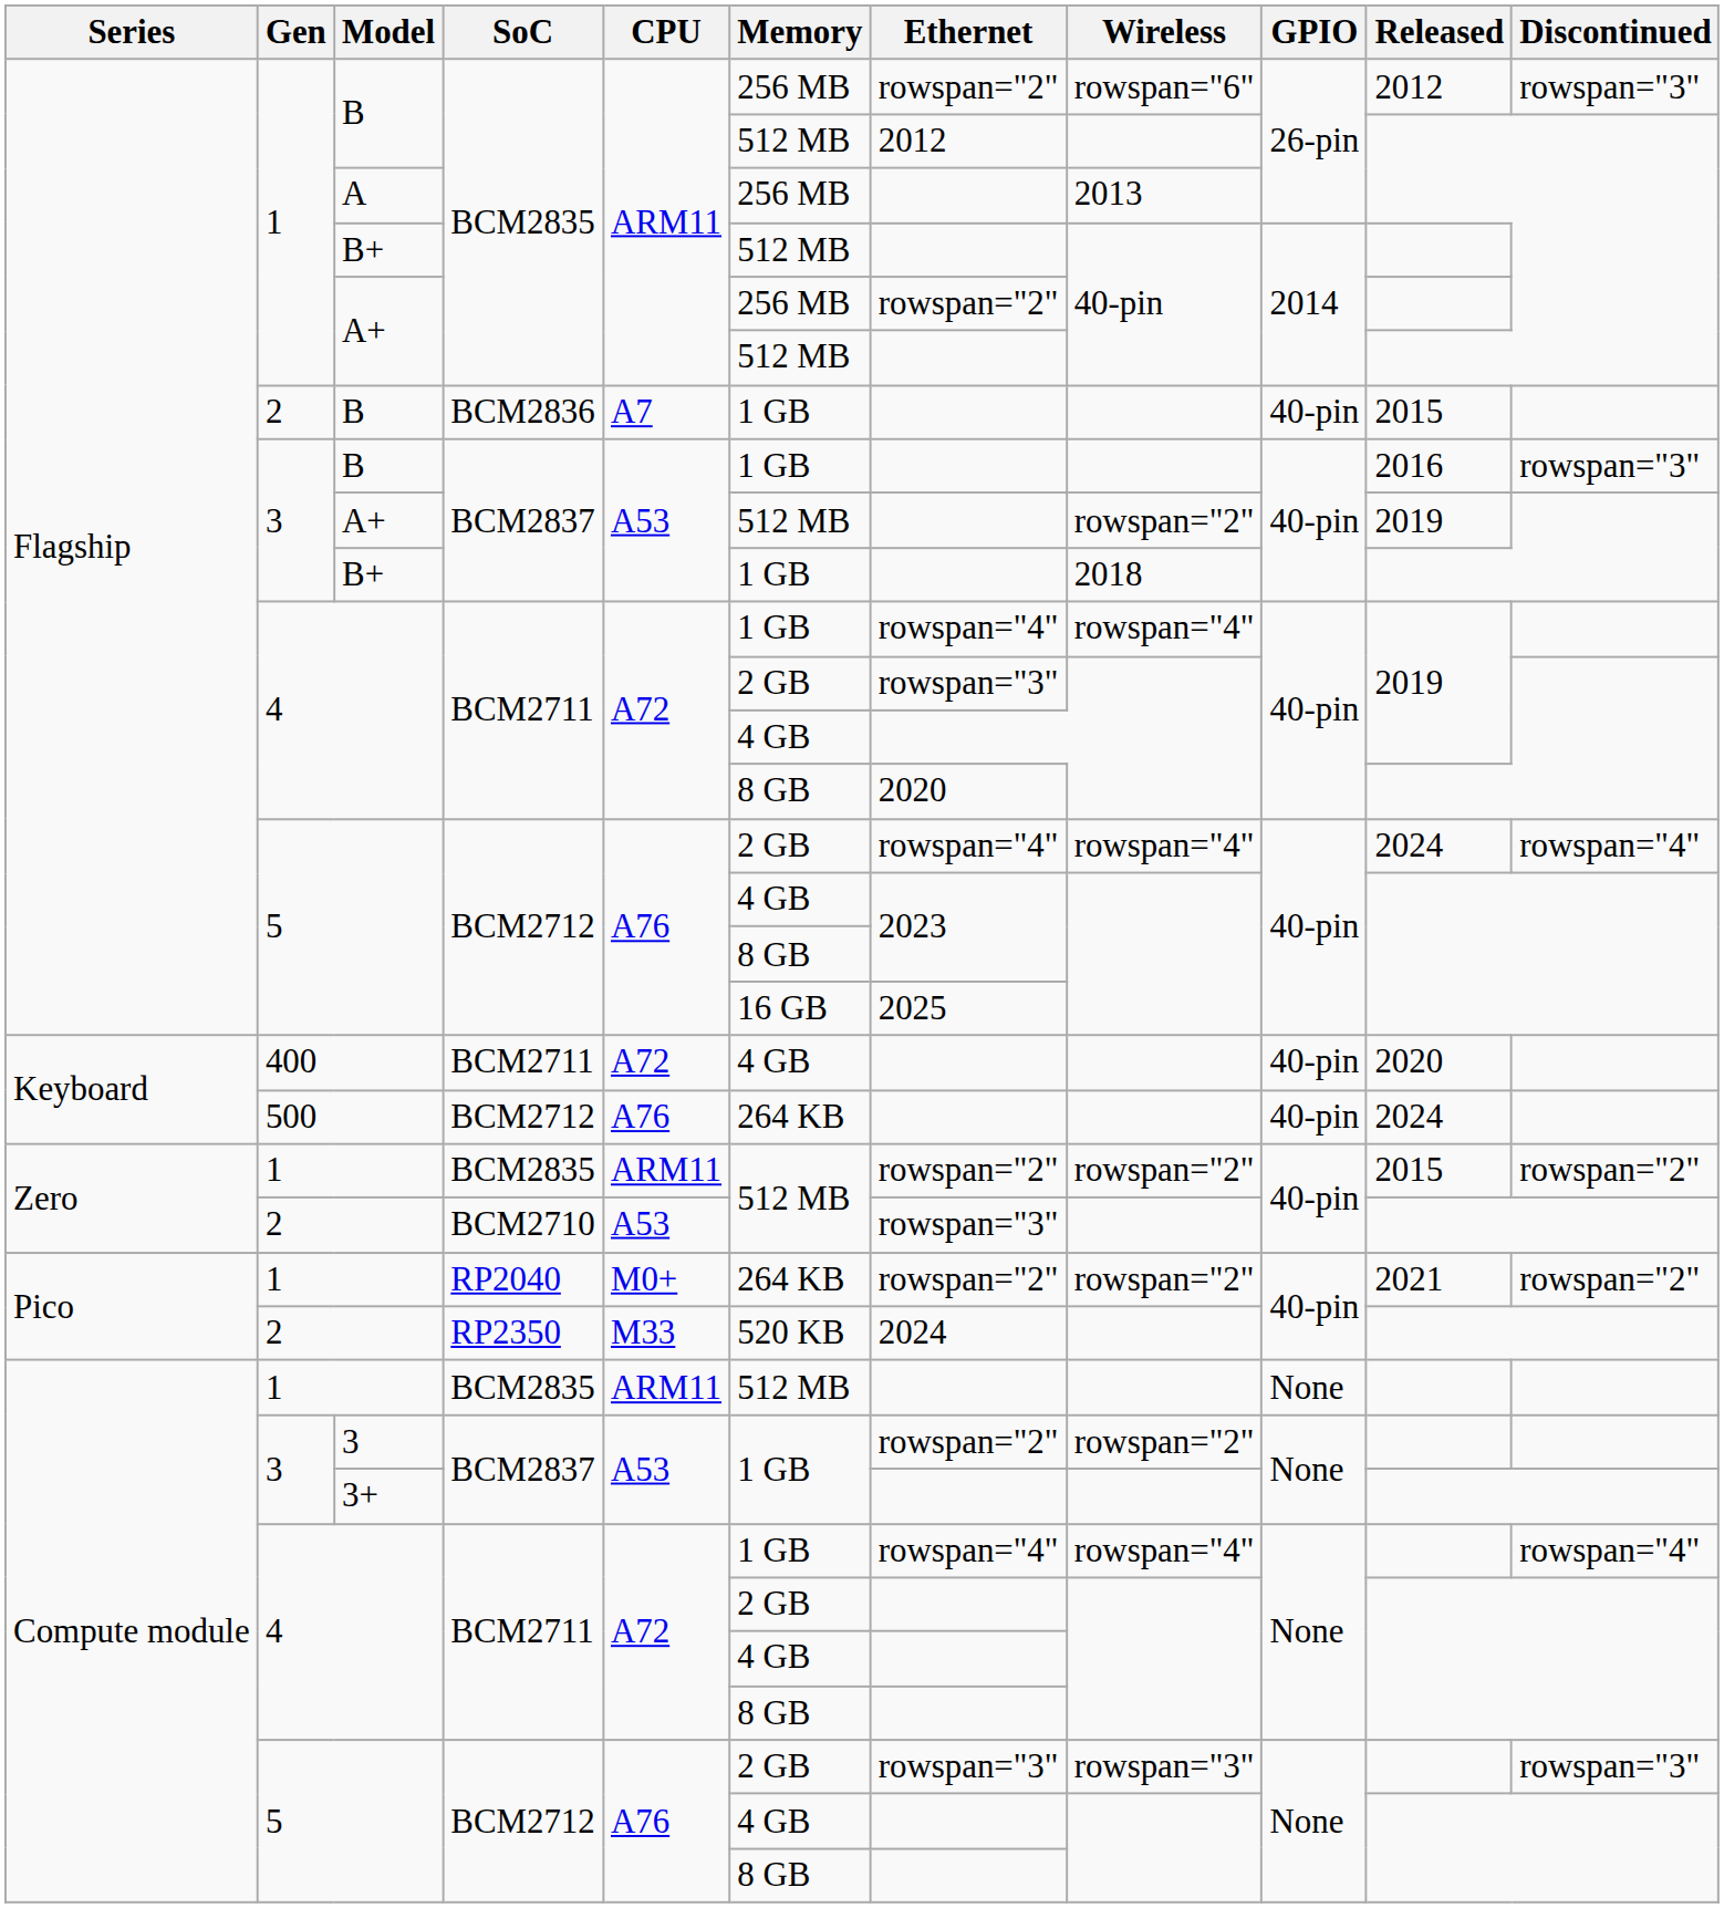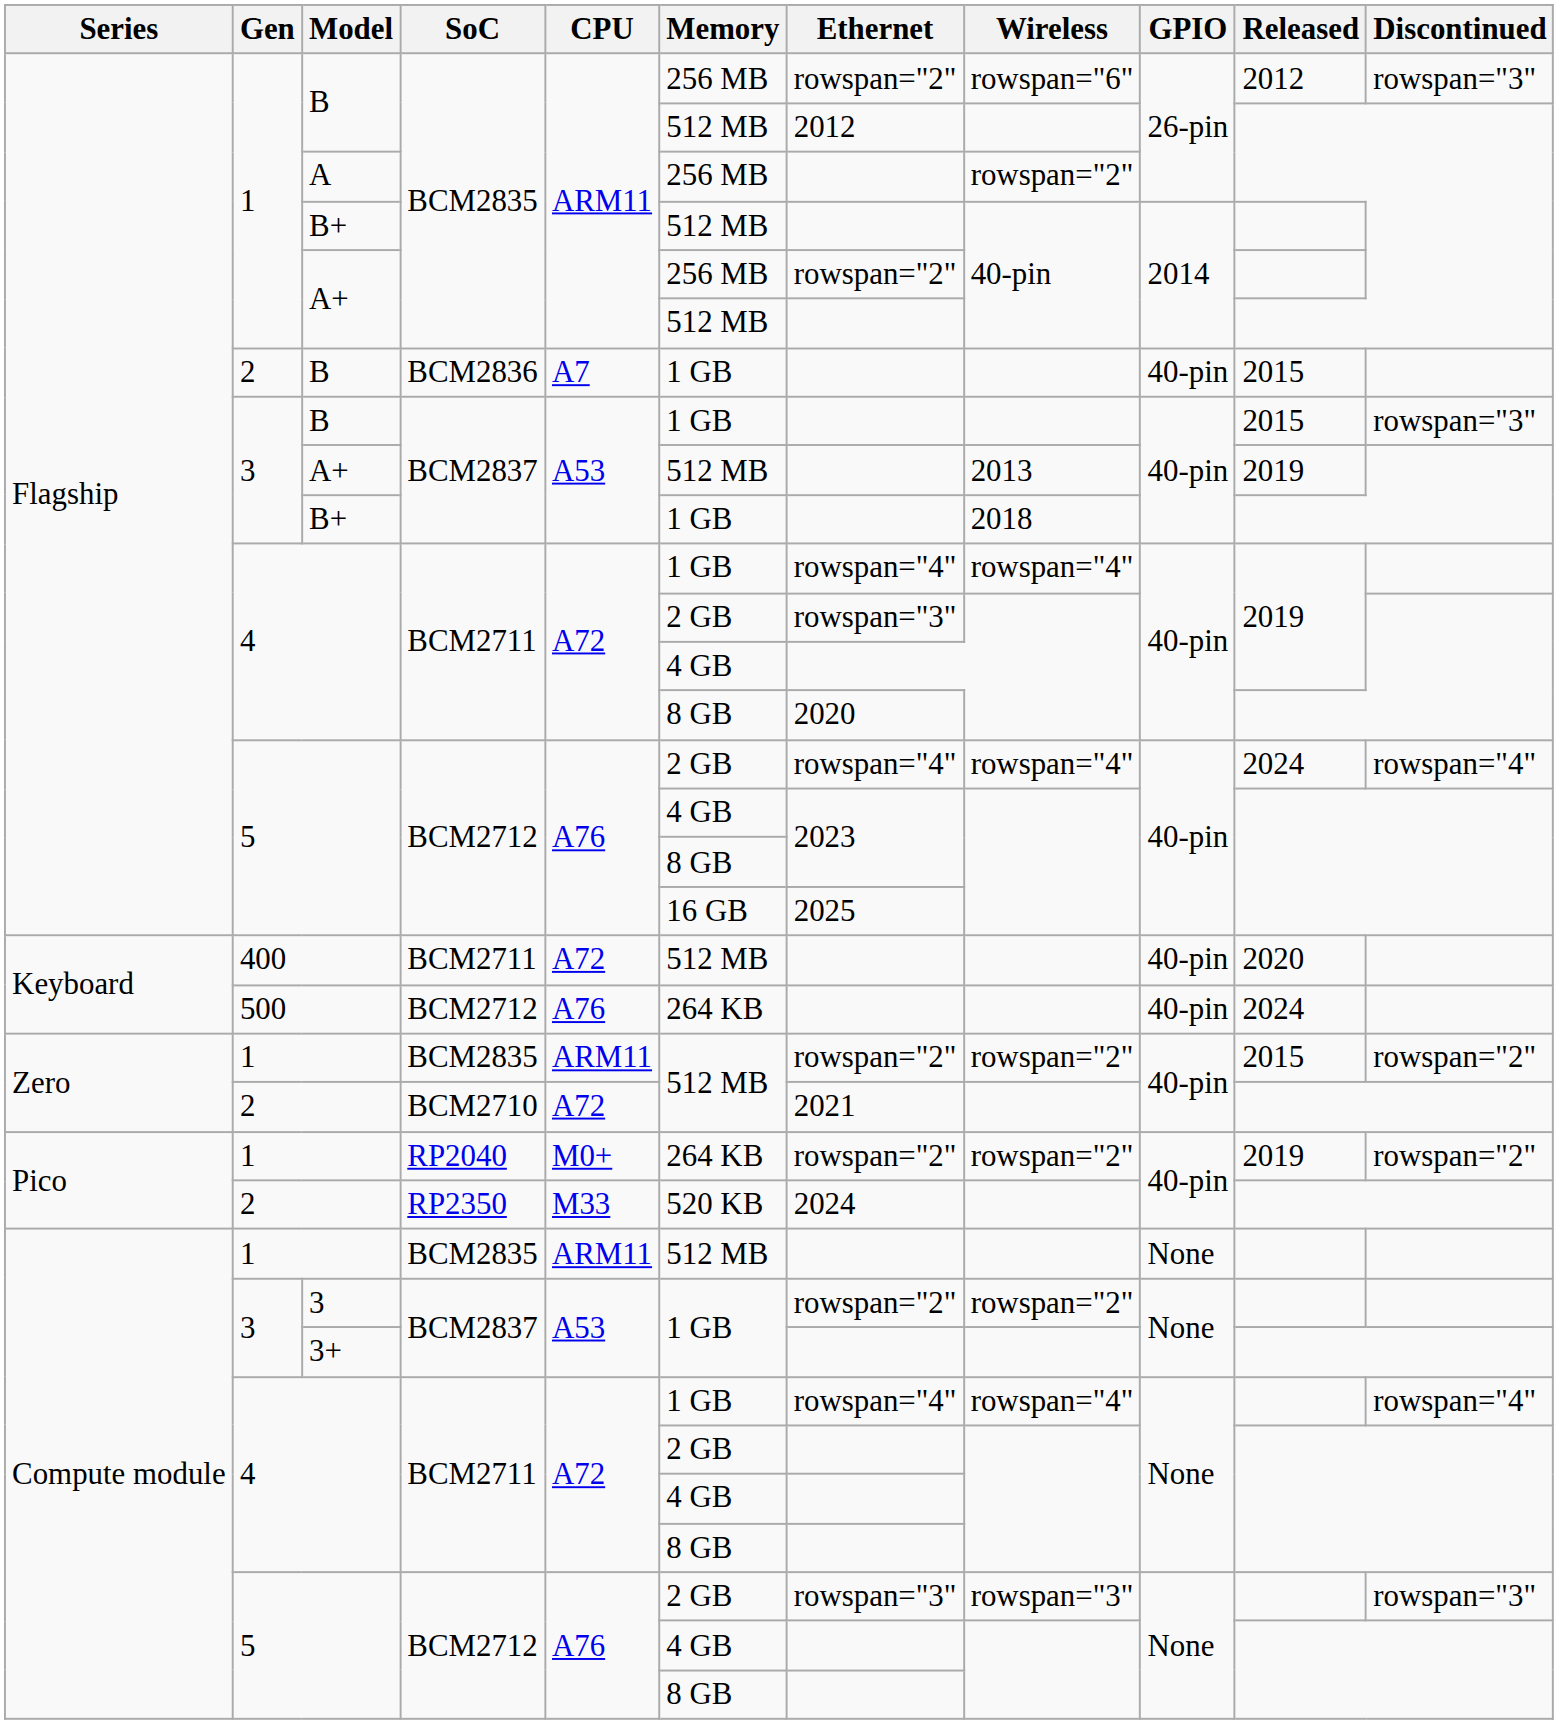A | Wireless: 2013 -> rowspan="2"
B / BCM2837 | Released: 2016 -> 2015
A+ / BCM2837 | Wireless: rowspan="2" -> 2013
400 | Memory: 4 GB -> 512 MB
2 / BCM2710 | CPU: A53 -> A72
2 / BCM2710 | Ethernet: rowspan="3" -> 2021
1 / RP2040 | Released: 2021 -> 2019
